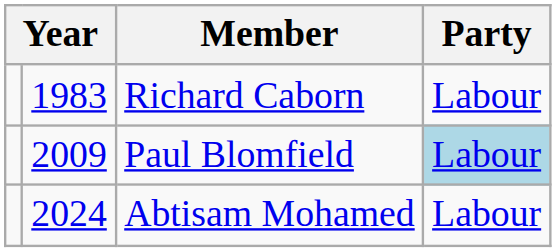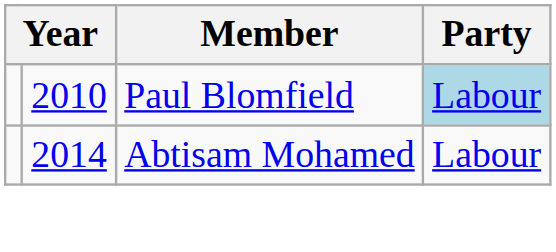- row: 1983 | Richard Caborn | Labour
Paul Blomfield | column 2: 2009 -> 2010
Abtisam Mohamed | column 2: 2024 -> 2014
